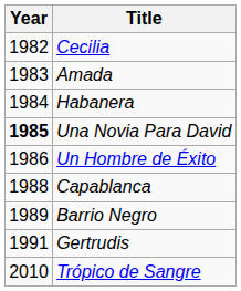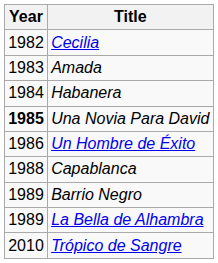+ row: 1989 | La Bella de Alhambra
- row: 1991 | Gertrudis
